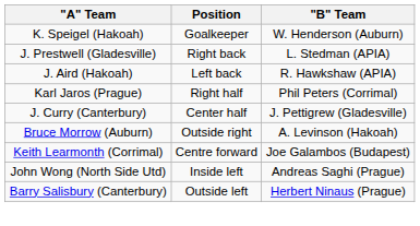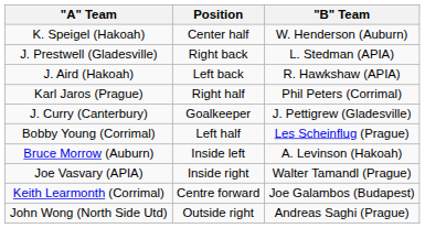K. Speigel (Hakoah) | Position: Goalkeeper -> Center half
J. Curry (Canterbury) | Position: Center half -> Goalkeeper
+ row: Bobby Young (Corrimal) | Left half | Les Scheinflug (Prague)
Bruce Morrow (Auburn) | Position: Outside right -> Inside left
+ row: Joe Vasvary (APIA) | Inside right | Walter Tamandl (Prague)
John Wong (North Side Utd) | Position: Inside left -> Outside right
- row: Barry Salisbury (Canterbury) | Outside left | Herbert Ninaus (Prague)
